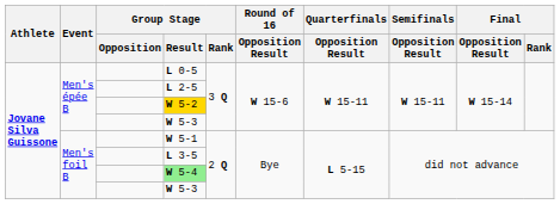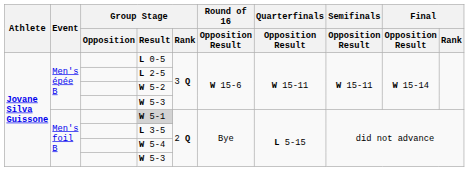W 5-2 | Group Stage / Result: gold background -> no background
W 5-1 | Group Stage / Result: no background -> lightgrey background
W 5-4 | Group Stage / Result: lightgreen background -> no background
